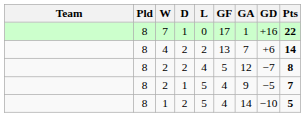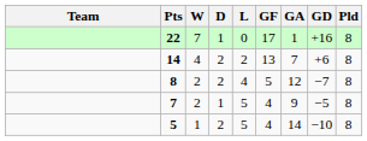columns swapped: Pld <-> Pts
